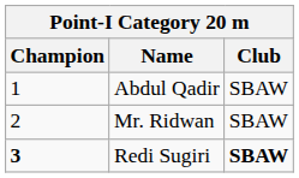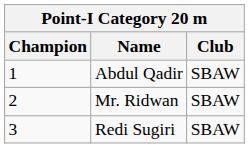Redi Sugiri | Champion: bold -> normal
Redi Sugiri | Club: bold -> normal
